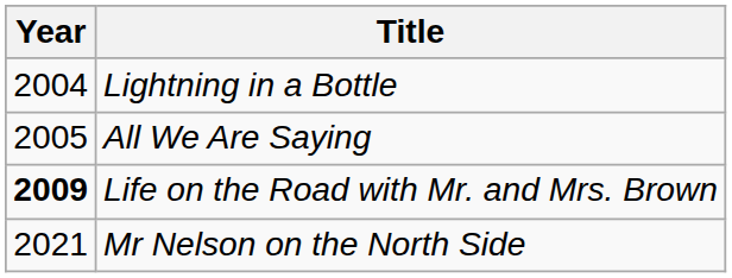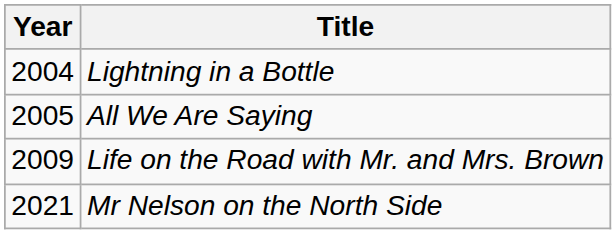Life on the Road with Mr. and Mrs. Brown | Year: bold -> normal
